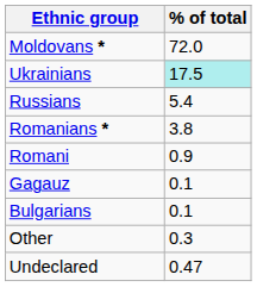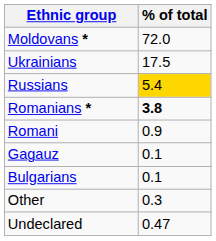Ukrainians | % of total: paleturquoise background -> no background
Russians | % of total: no background -> gold background
Romanians * | % of total: normal -> bold
